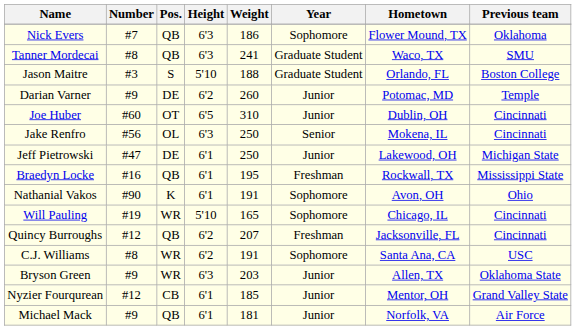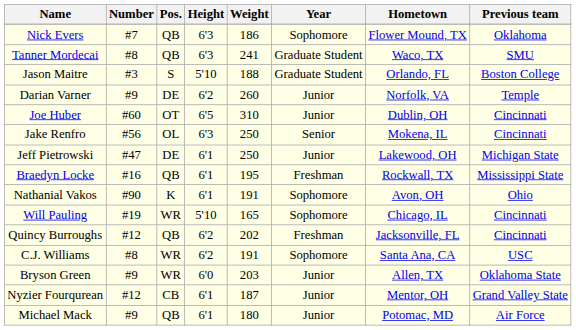Darian Varner | Hometown: Potomac, MD -> Norfolk, VA
Quincy Burroughs | Weight: 207 -> 202
Bryson Green | Height: 6'3 -> 6'0
Nyzier Fourqurean | Weight: 185 -> 187
Michael Mack | Weight: 181 -> 180
Michael Mack | Hometown: Norfolk, VA -> Potomac, MD
